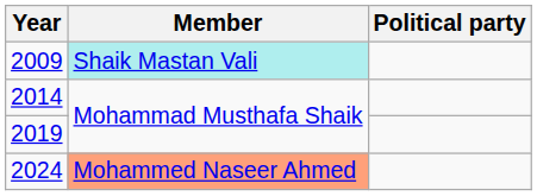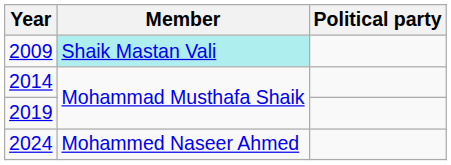2024 | Member: lightsalmon background -> no background
